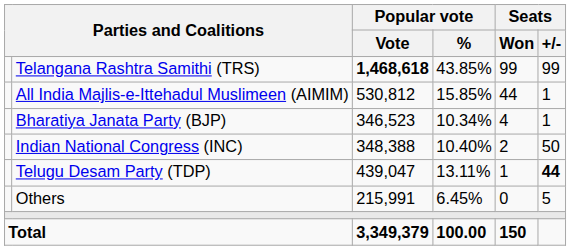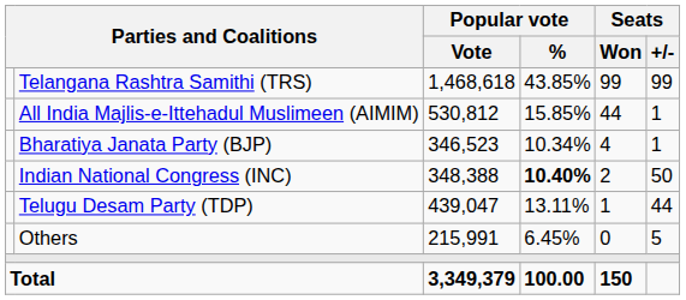Telangana Rashtra Samithi (TRS) | Popular vote / Vote: bold -> normal
Indian National Congress (INC) | Popular vote / %: normal -> bold
Telugu Desam Party (TDP) | Seats / +/-: bold -> normal
